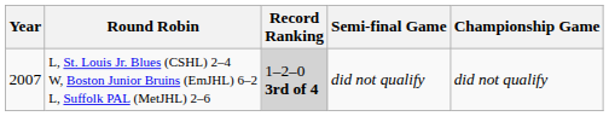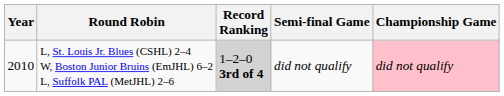row 2 | Year: 2007 -> 2010
row 2 | Championship Game: no background -> pink background
